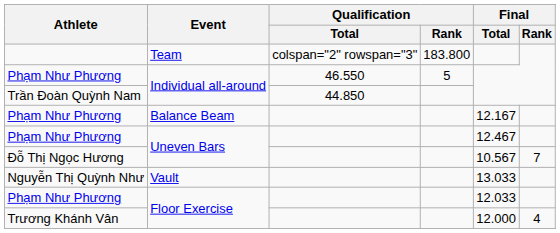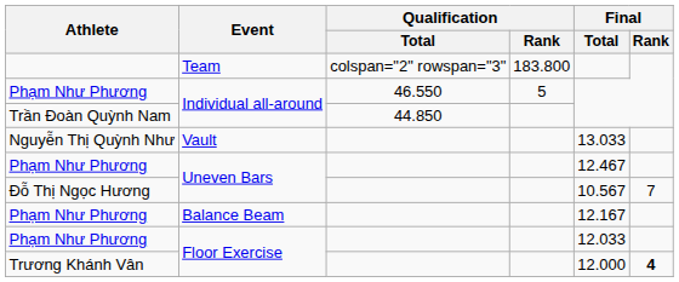rows swapped: Nguyễn Thị Quỳnh Như <-> Phạm Như Phương / Balance Beam
Trương Khánh Vân | Final / Rank: normal -> bold
